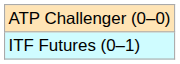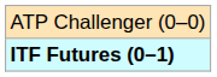row 2 | column 1: normal -> bold
